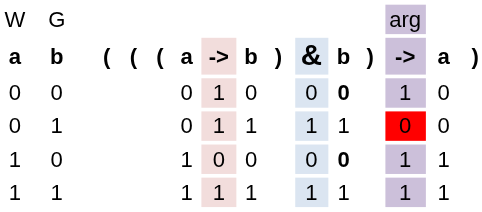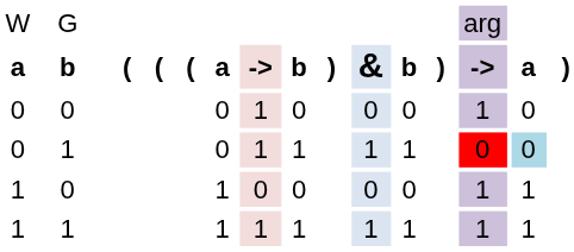row 3 | column 11: bold -> normal
row 4 | column 14: no background -> lightblue background
row 5 | column 11: bold -> normal
